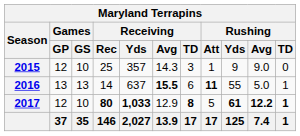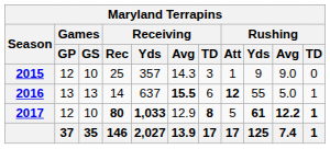2016 | Rushing / Att: 11 -> 12
